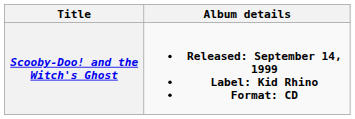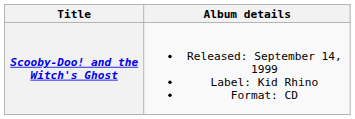Scooby-Doo! and the Witch's Ghost | Album details: bold -> normal
